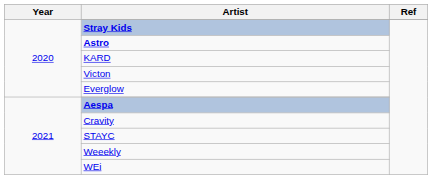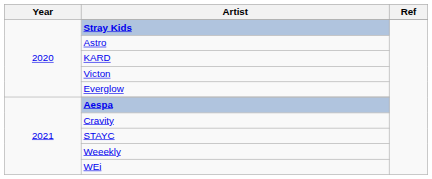Astro | Artist: bold -> normal
